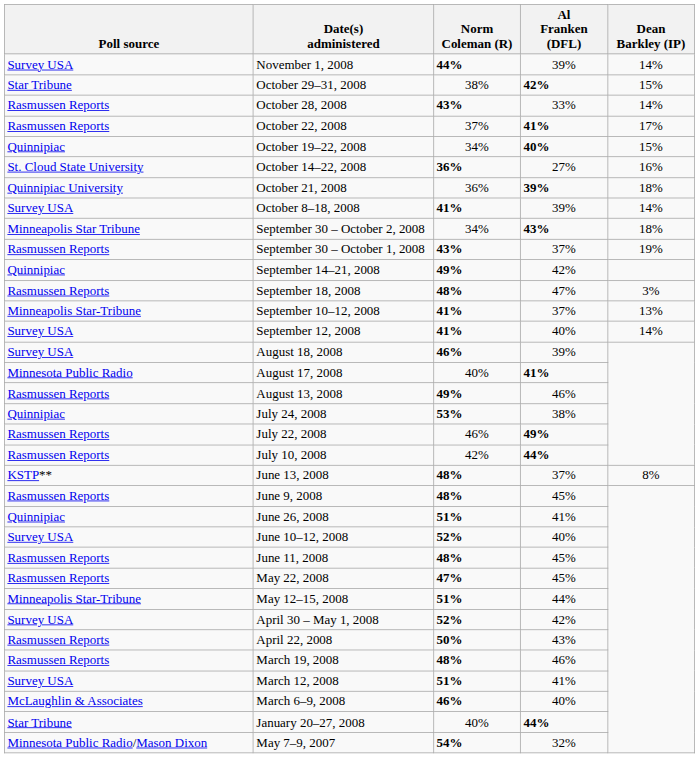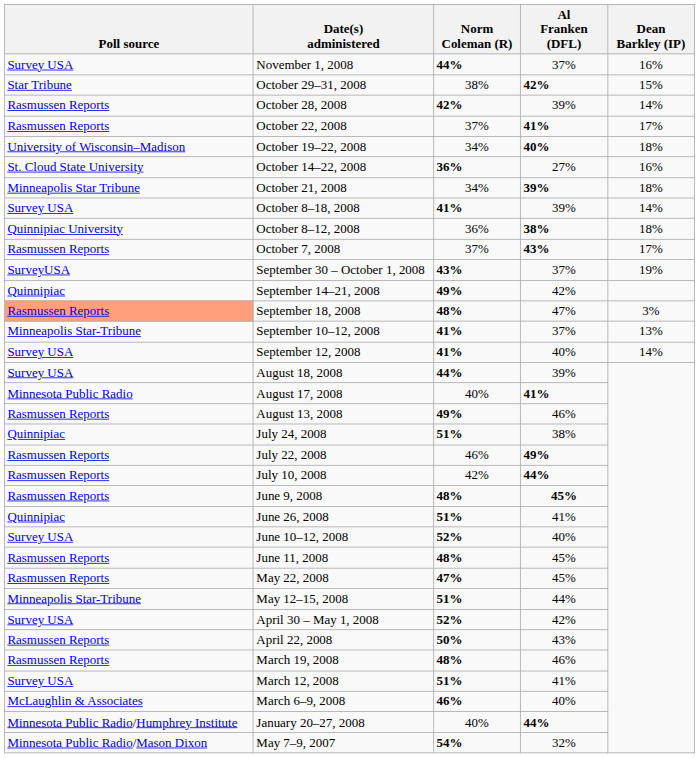November 1, 2008 | Al Franken (DFL): 39% -> 37%
November 1, 2008 | Dean Barkley (IP): 14% -> 16%
October 28, 2008 | Norm Coleman (R): 43% -> 42%
October 28, 2008 | Al Franken (DFL): 33% -> 39%
October 19–22, 2008 | Poll source: Quinnipiac -> University of Wisconsin–Madison
October 19–22, 2008 | Dean Barkley (IP): 15% -> 18%
October 21, 2008 | Poll source: Quinnipiac University -> Minneapolis Star Tribune
October 21, 2008 | Norm Coleman (R): 36% -> 34%
+ row: Quinnipiac University | October 8–12, 2008 | 36% | 38% | 18%
+ row: Rasmussen Reports | October 7, 2008 | 37% | 43% | 17%
- row: Minneapolis Star Tribune | September 30 – October 2, 2008 | 34% | 43% | 18%
September 30 – October 1, 2008 | Poll source: Rasmussen Reports -> SurveyUSA
September 18, 2008 | Poll source: no background -> lightsalmon background
August 18, 2008 | Norm Coleman (R): 46% -> 44%
July 24, 2008 | Norm Coleman (R): 53% -> 51%
- row: KSTP** | June 13, 2008 | 48% | 37% | 8%
June 9, 2008 | Al Franken (DFL): normal -> bold
January 20–27, 2008 | Poll source: Star Tribune -> Minnesota Public Radio/Humphrey Institute
